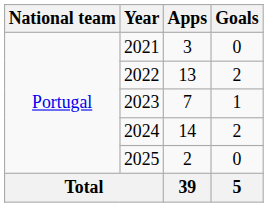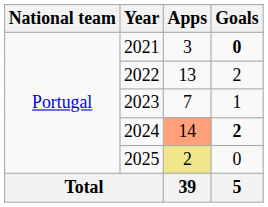2021 | Goals: normal -> bold
2024 | Apps: no background -> lightsalmon background
2024 | Goals: normal -> bold
2025 | Apps: no background -> khaki background
